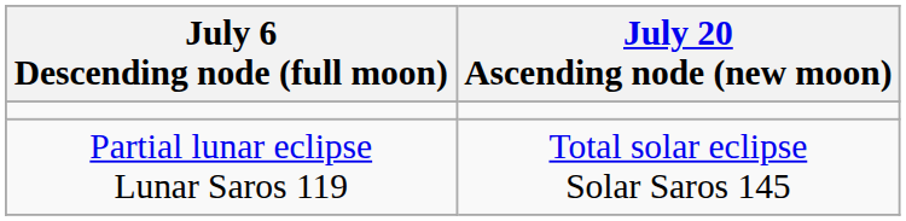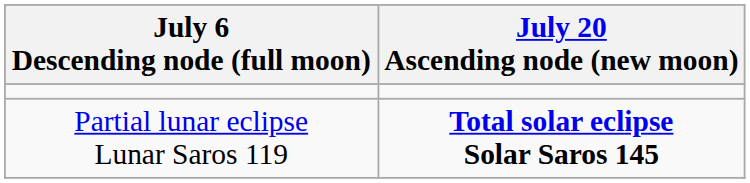row 3 | July 20 Ascending node (new moon): normal -> bold
